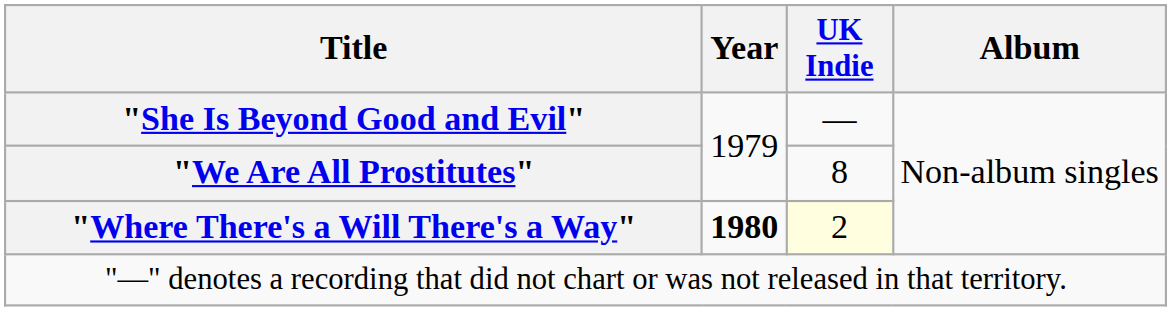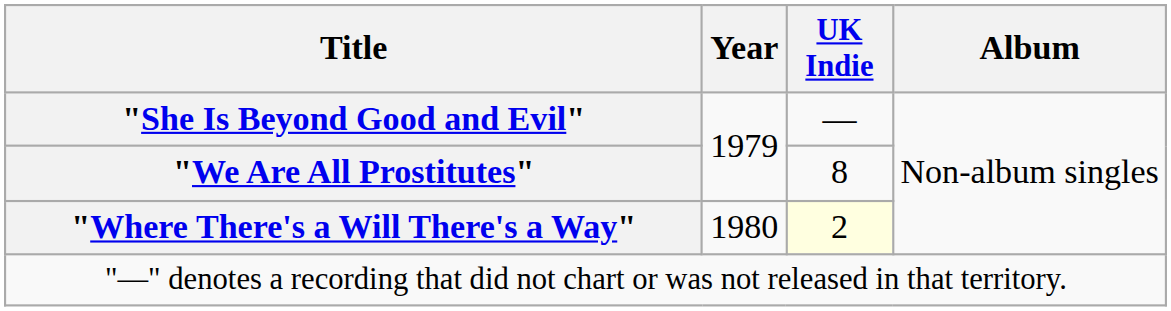"Where There's a Will There's a Way" | Year: bold -> normal
